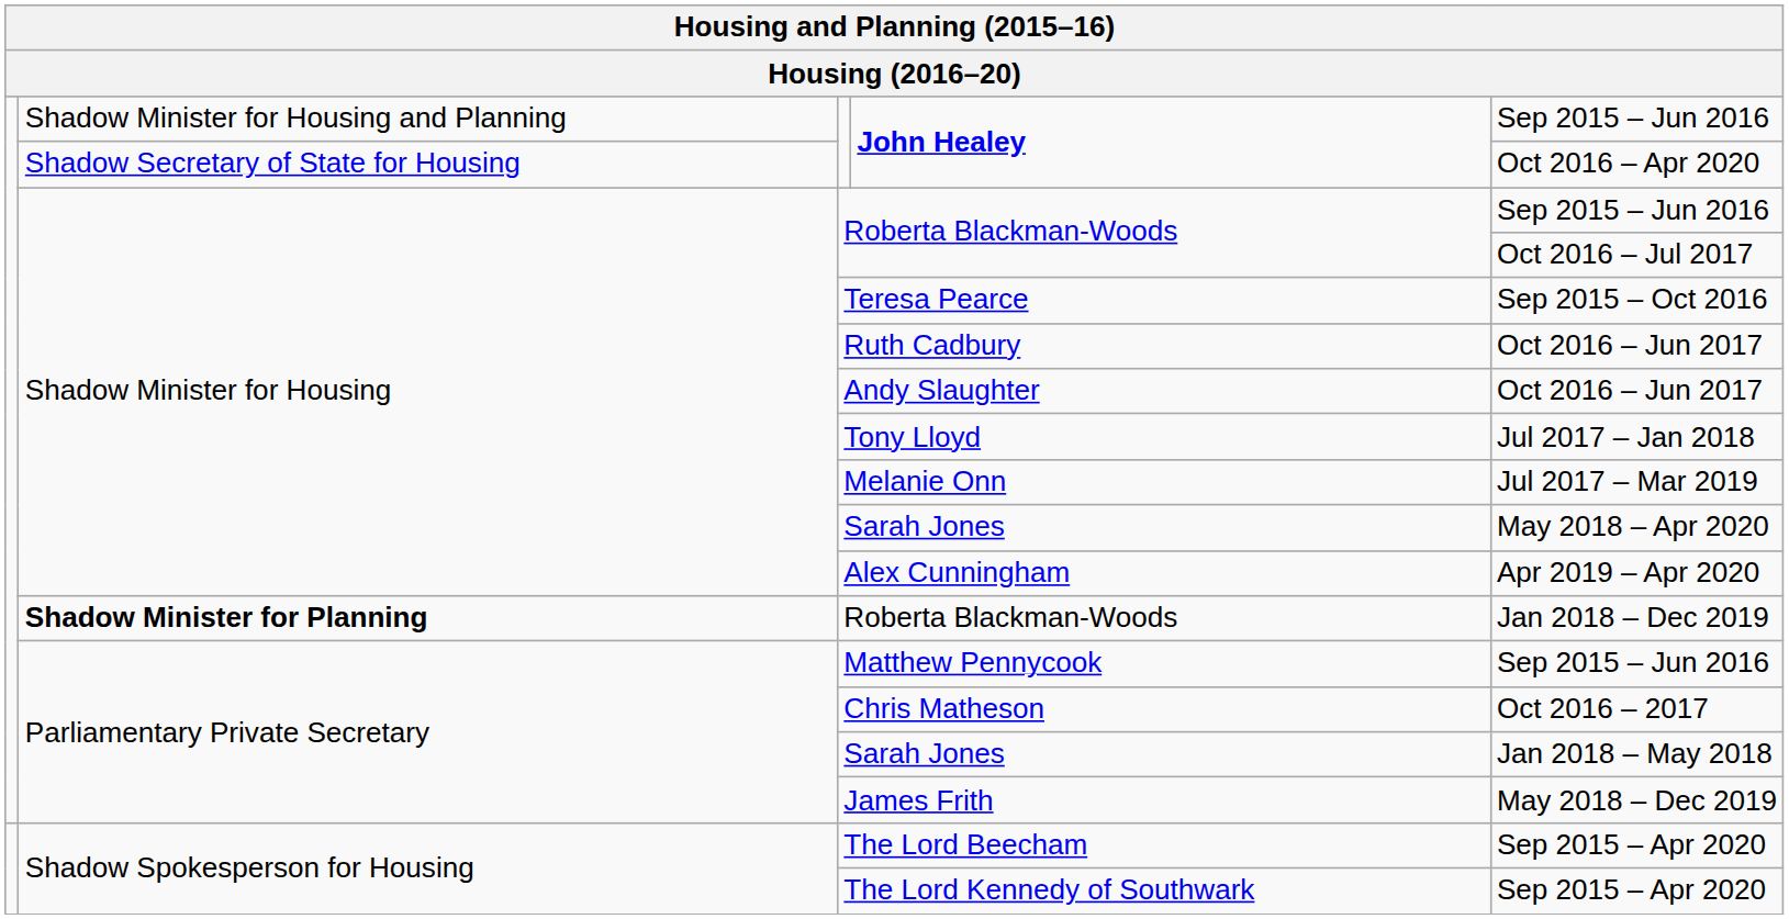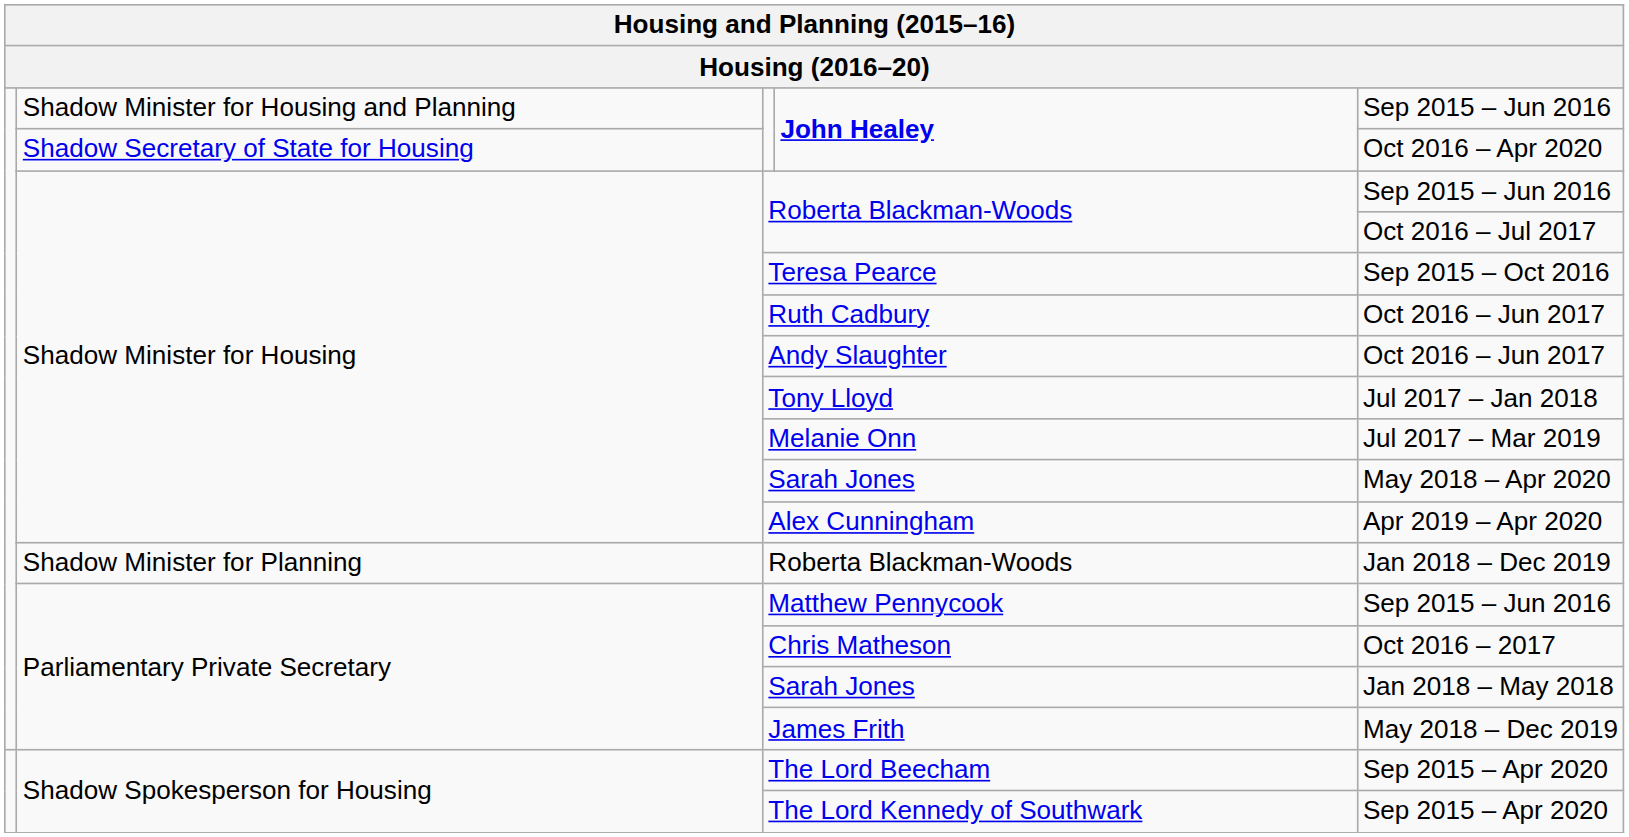Shadow Minister for Planning / Roberta Blackman-Woods | column 2: bold -> normal
